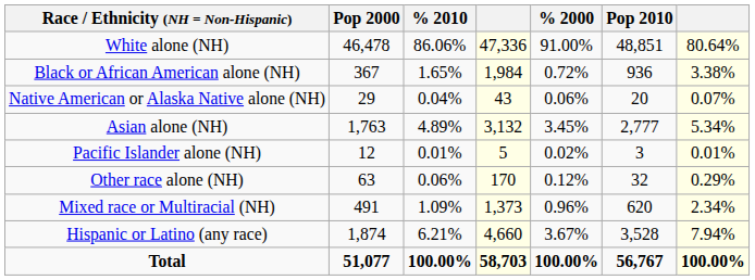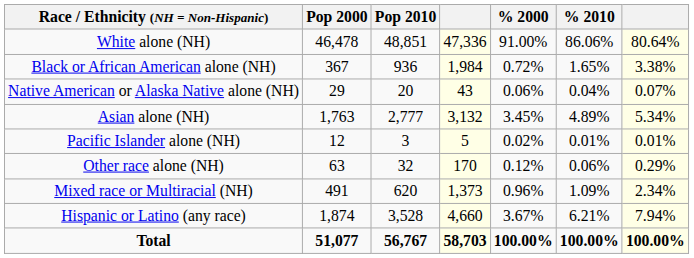columns swapped: Pop 2010 <-> % 2010
